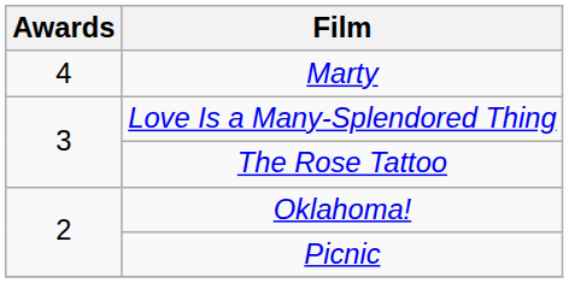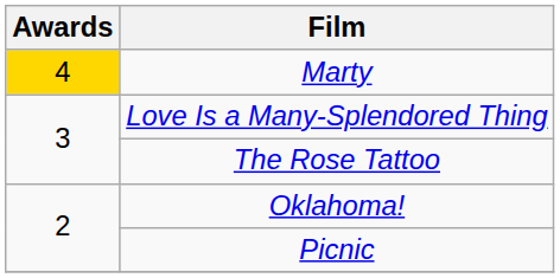Marty | Awards: no background -> gold background
